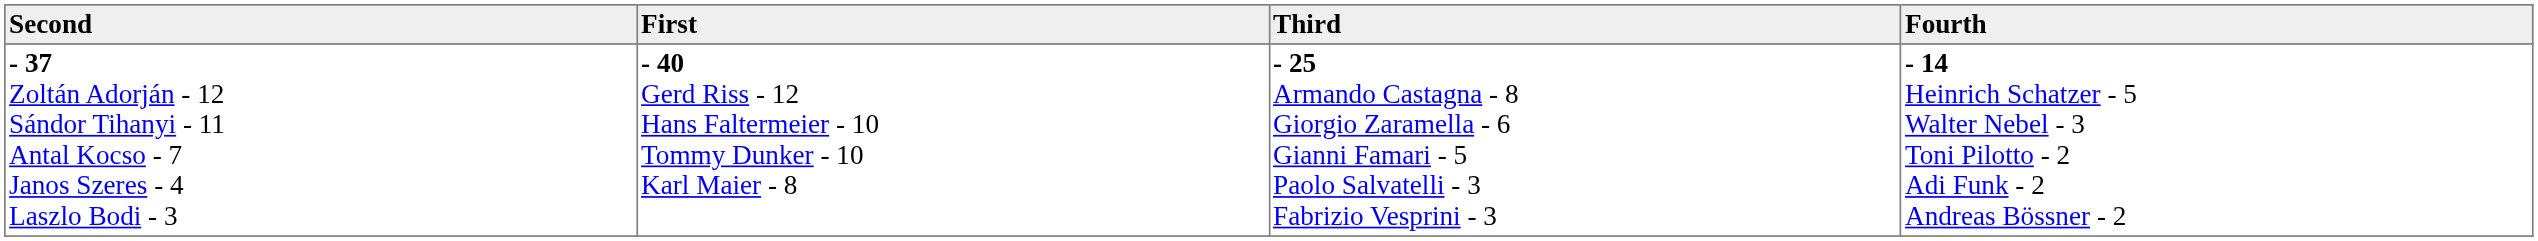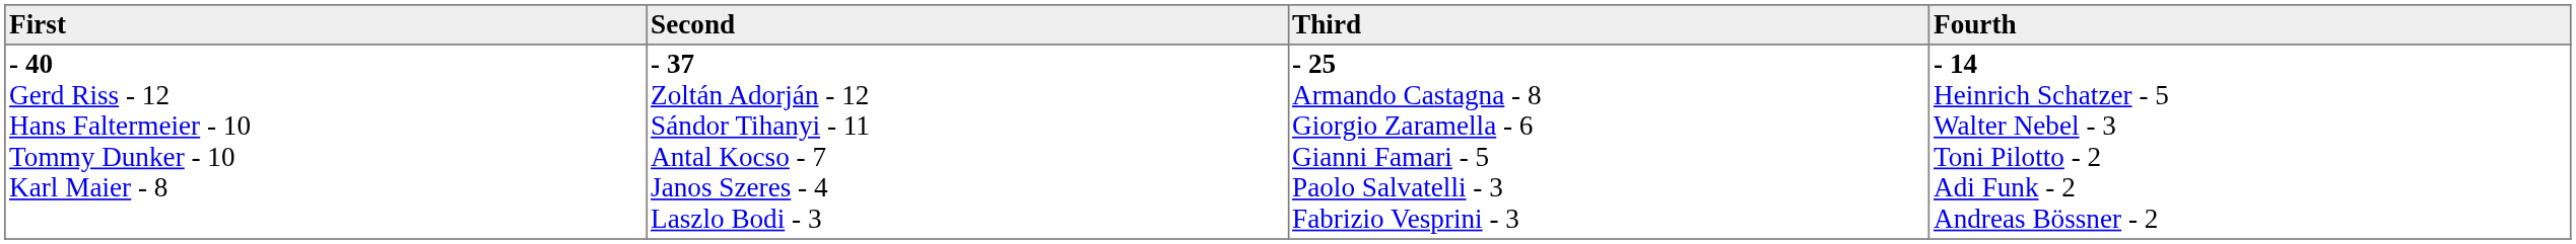columns swapped: First <-> Second
